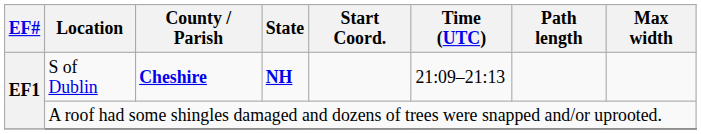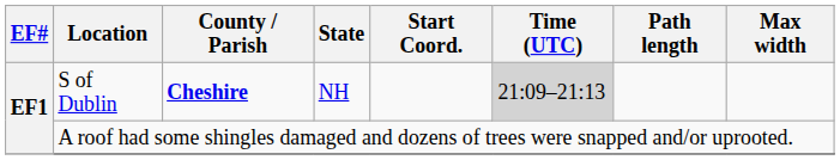S of Dublin | State: bold -> normal
S of Dublin | Time (UTC): no background -> lightgrey background
